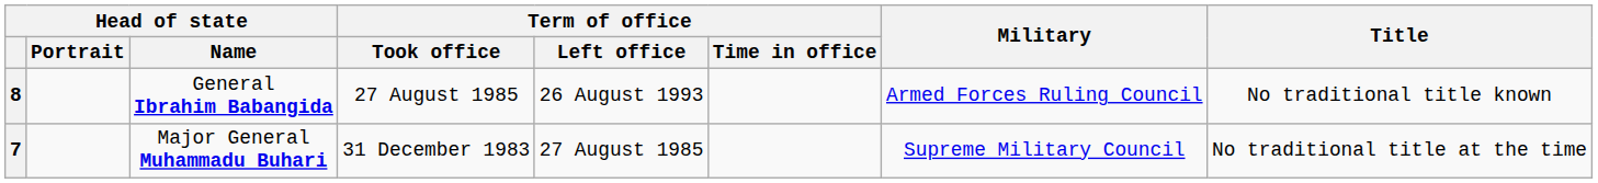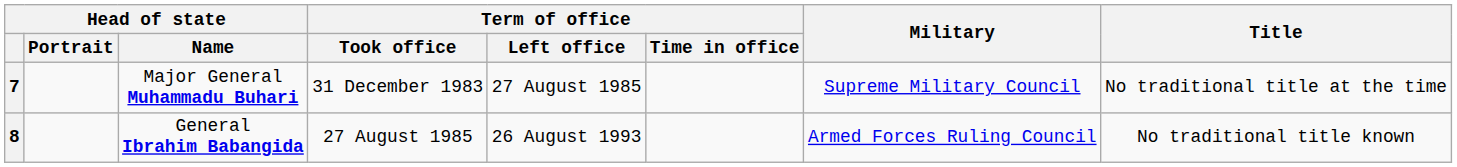rows swapped: 7 <-> 8
